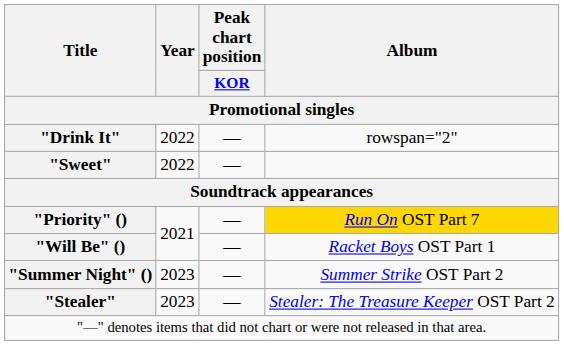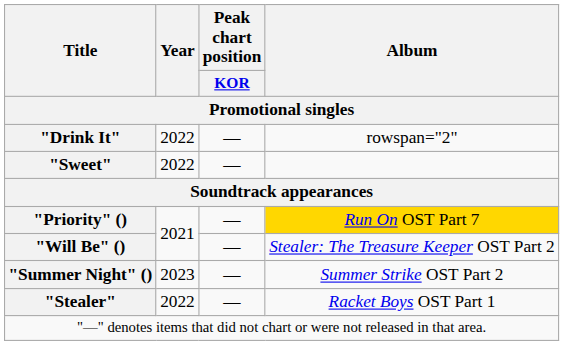"Will Be" () | Album: Racket Boys OST Part 1 -> Stealer: The Treasure Keeper OST Part 2
"Stealer" | Year: 2023 -> 2022
"Stealer" | Album: Stealer: The Treasure Keeper OST Part 2 -> Racket Boys OST Part 1
